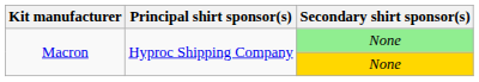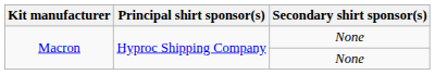row 2 | Secondary shirt sponsor(s): lightgreen background -> no background
row 3 | Secondary shirt sponsor(s): gold background -> no background
